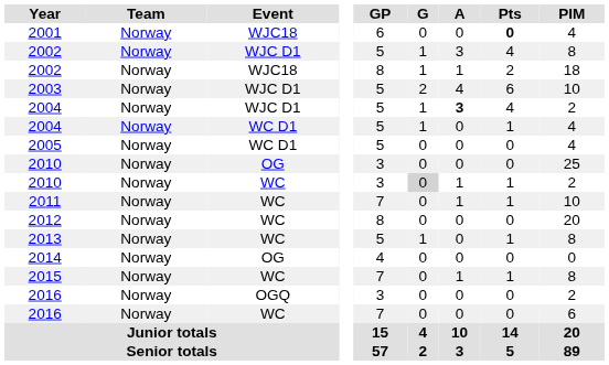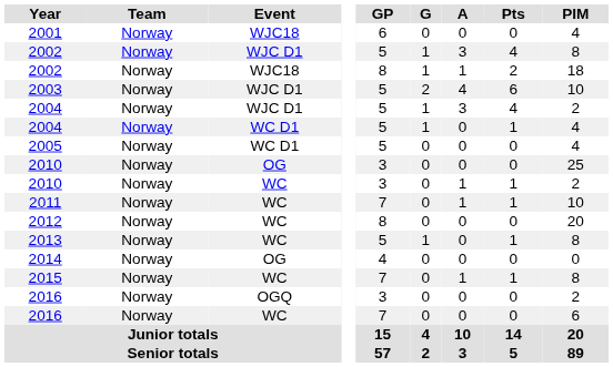2001 | Pts: bold -> normal
2004 / WJC D1 | A: bold -> normal
2010 / WC | G: lightgrey background -> no background
